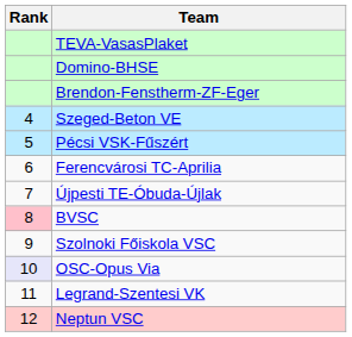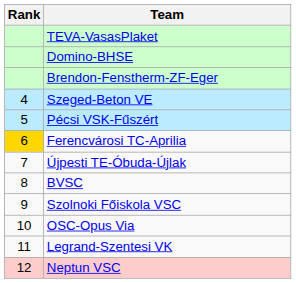Ferencvárosi TC-Aprilia | Rank: no background -> gold background
BVSC | Rank: pink background -> no background
OSC-Opus Via | Rank: lavender background -> no background
